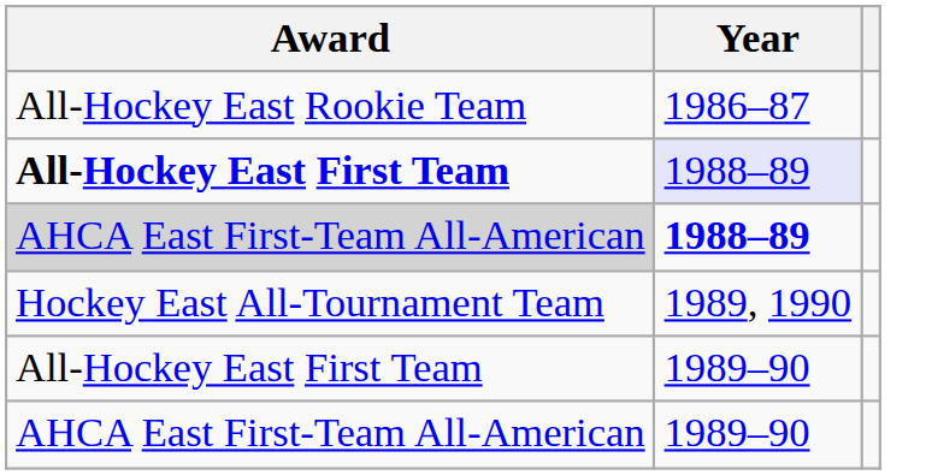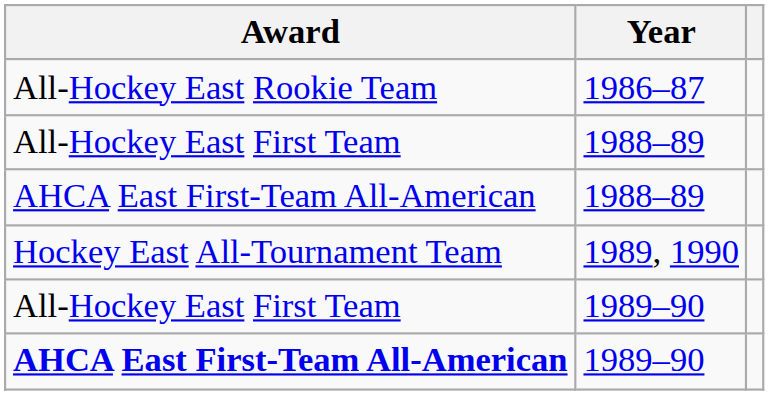row 3 | Award: bold -> normal
row 3 | Year: lavender background -> no background
row 4 | Award: lightgrey background -> no background
row 4 | Year: bold -> normal
row 7 | Award: normal -> bold
